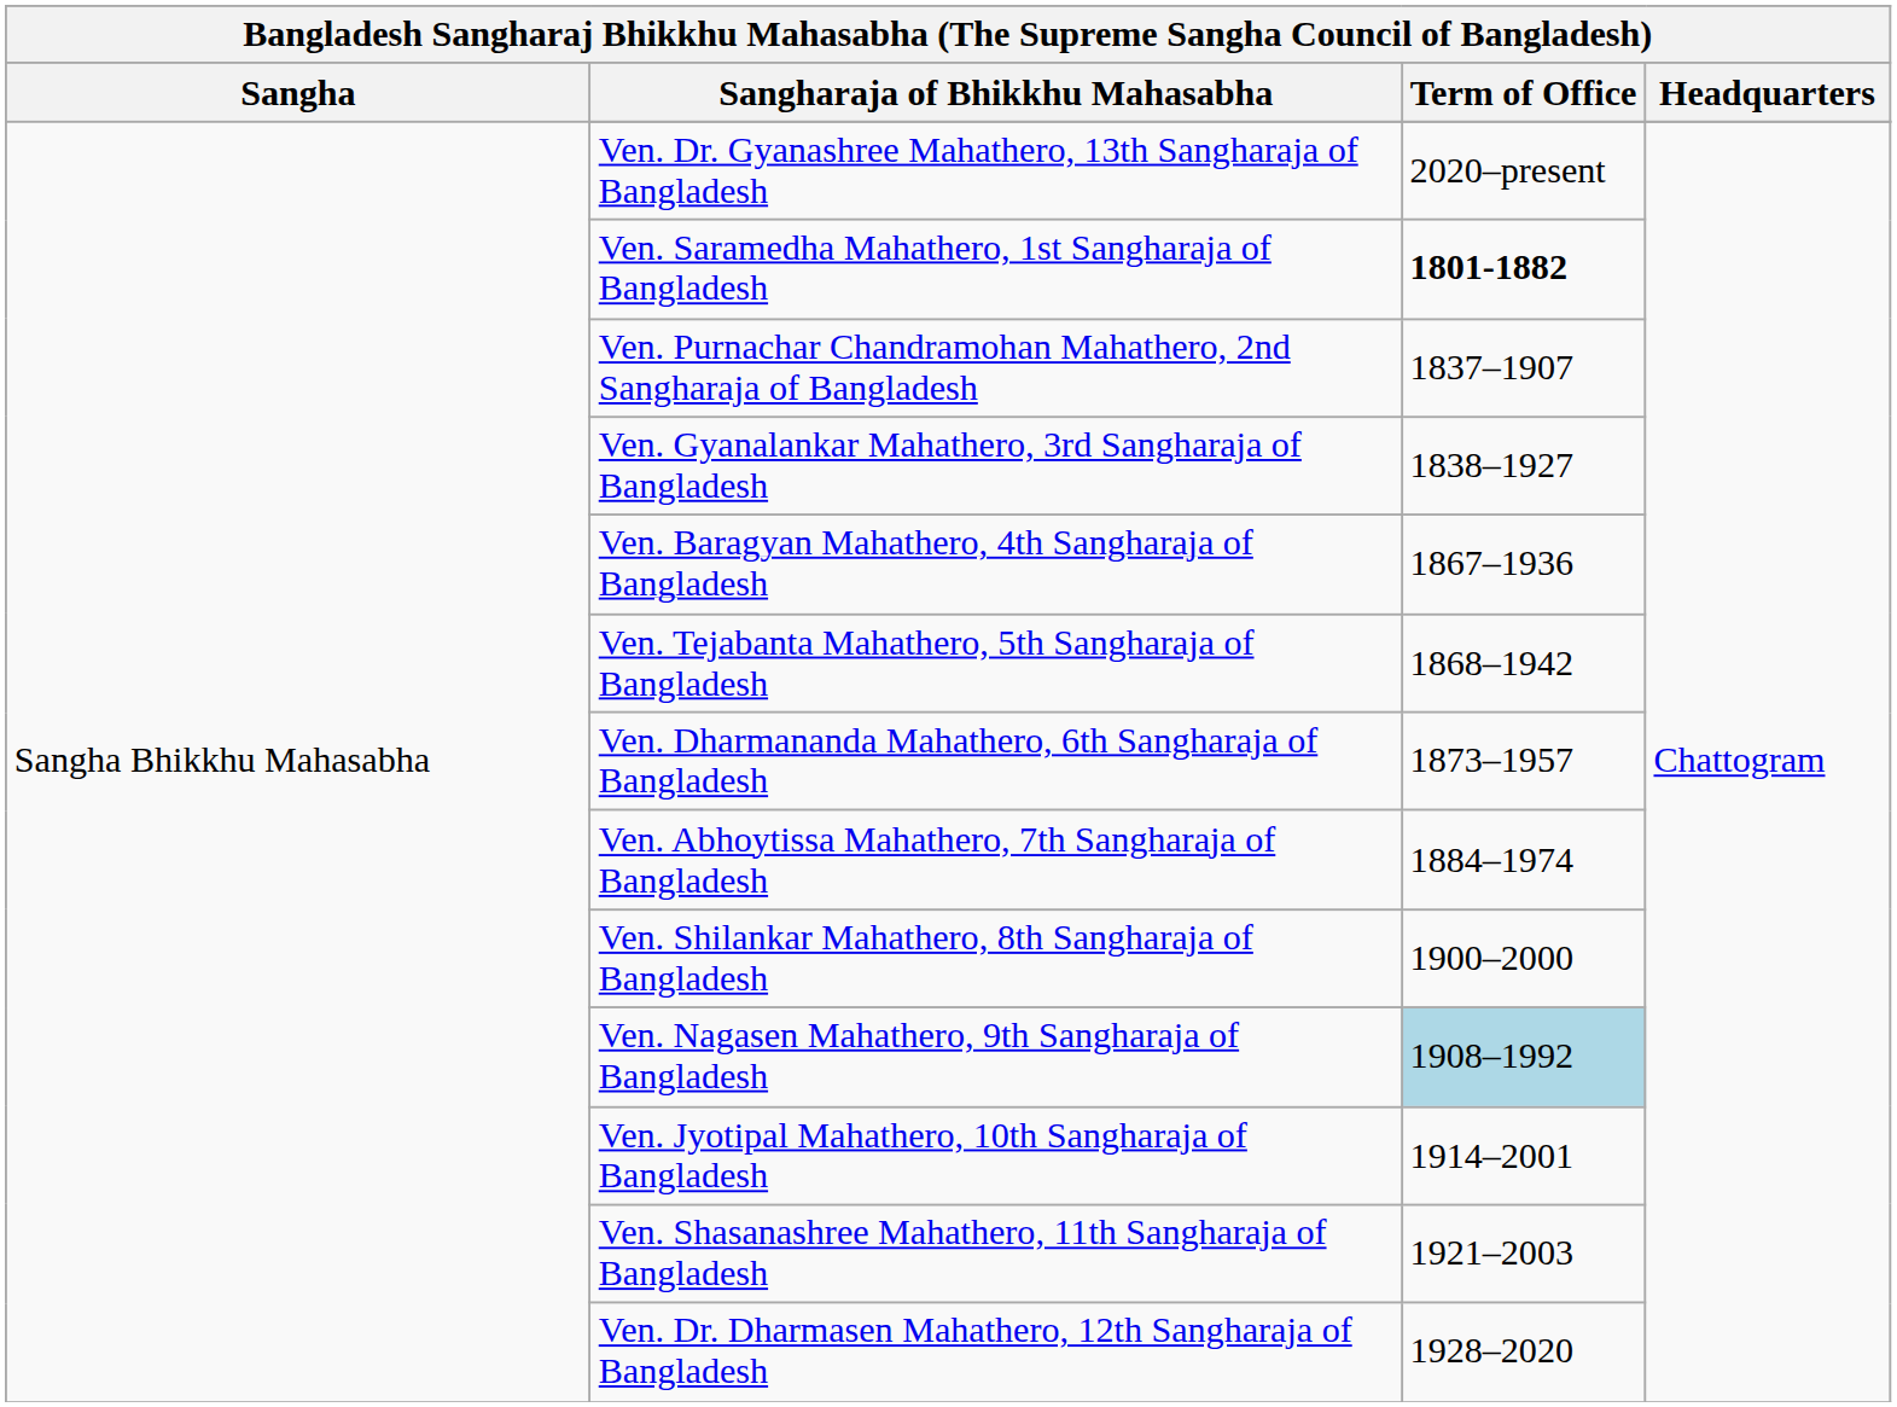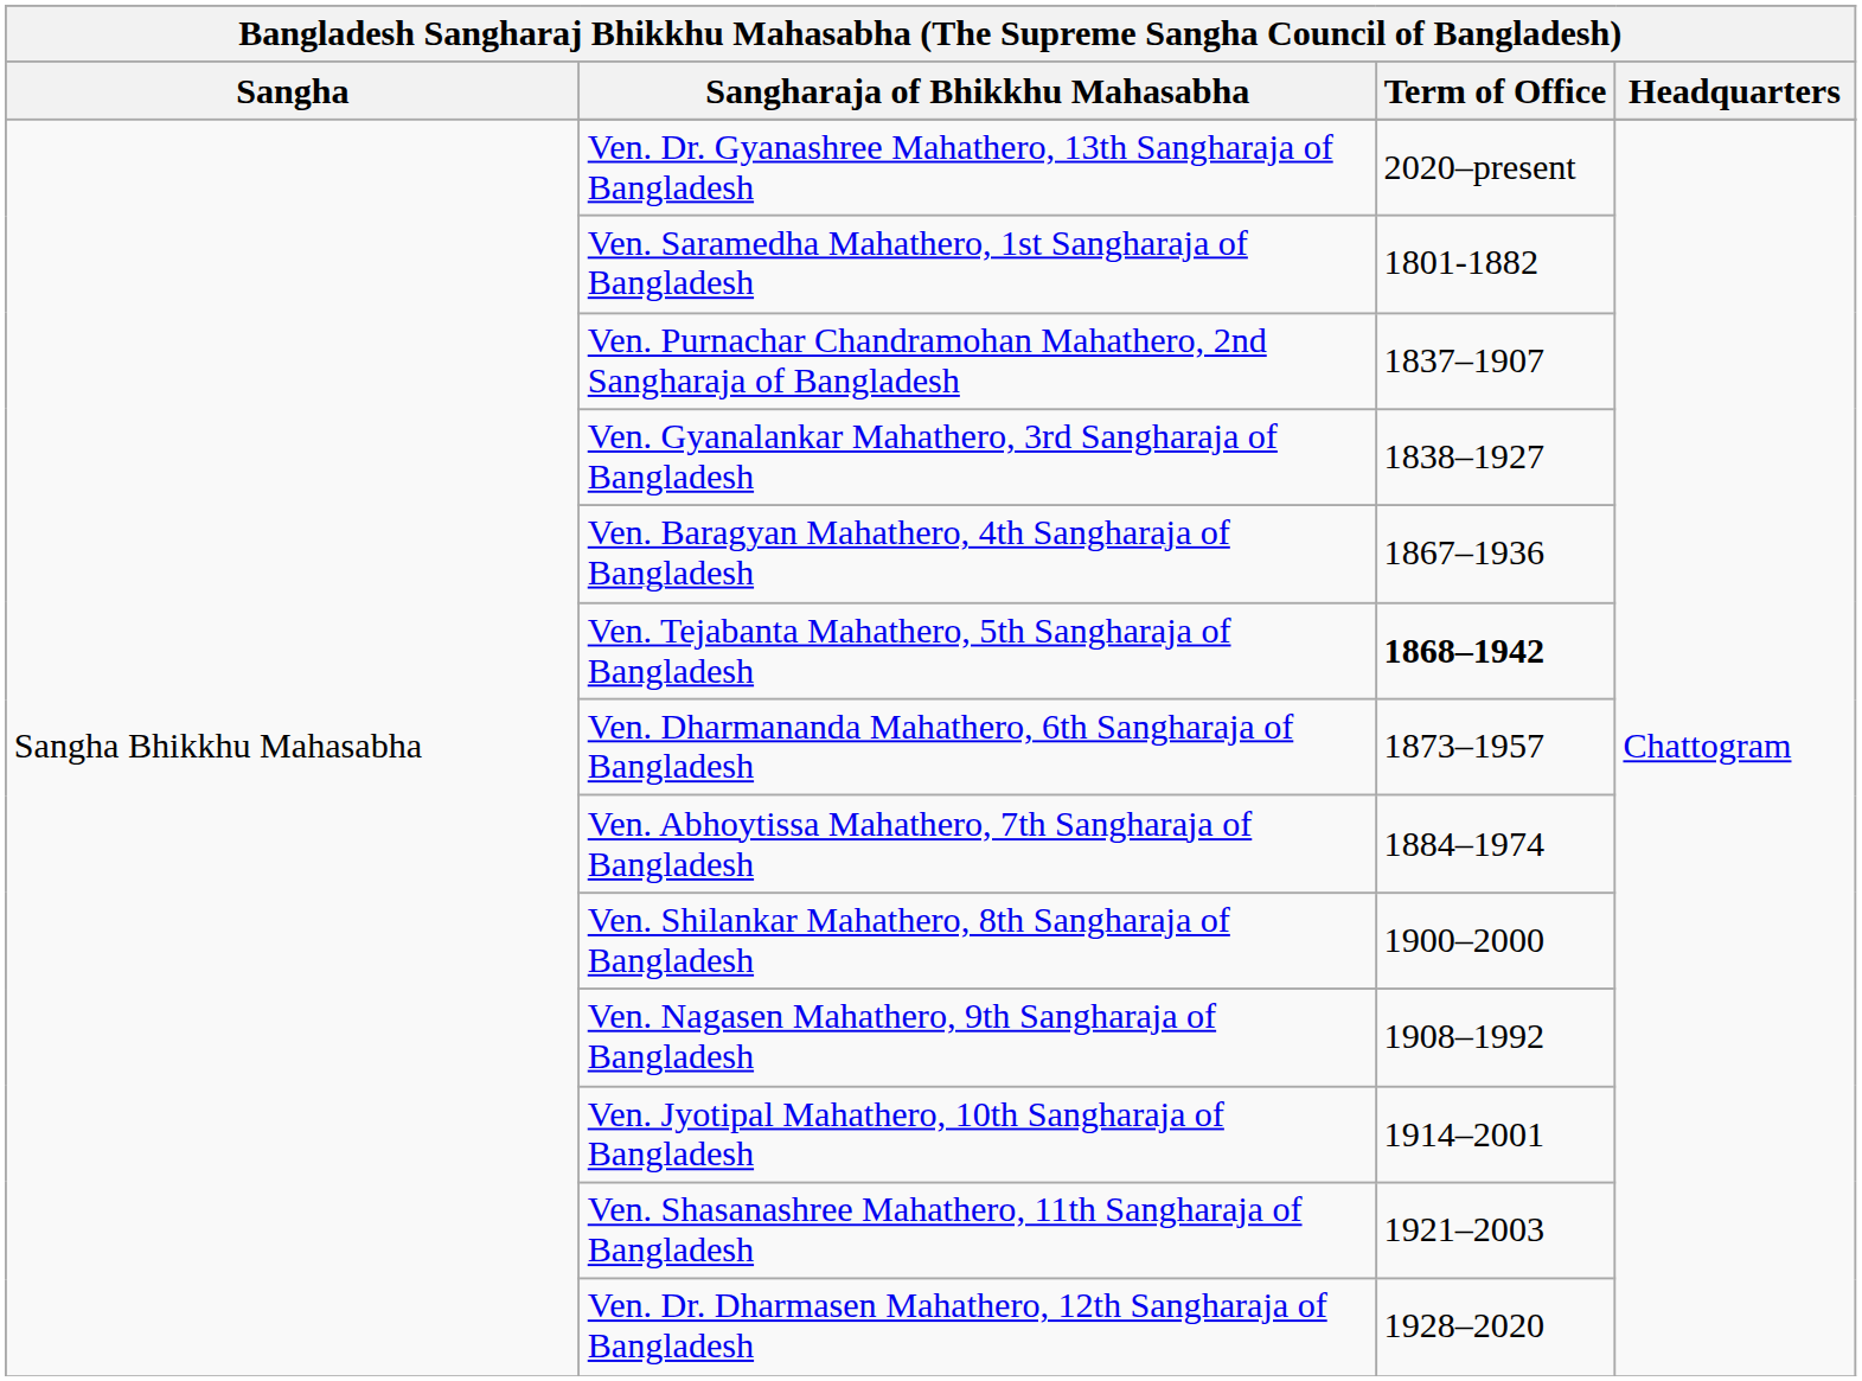Ven. Saramedha Mahathero, 1st Sangharaja of Bangladesh | Term of Office: bold -> normal
Ven. Tejabanta Mahathero, 5th Sangharaja of Bangladesh | Term of Office: normal -> bold
Ven. Nagasen Mahathero, 9th Sangharaja of Bangladesh | Term of Office: lightblue background -> no background
